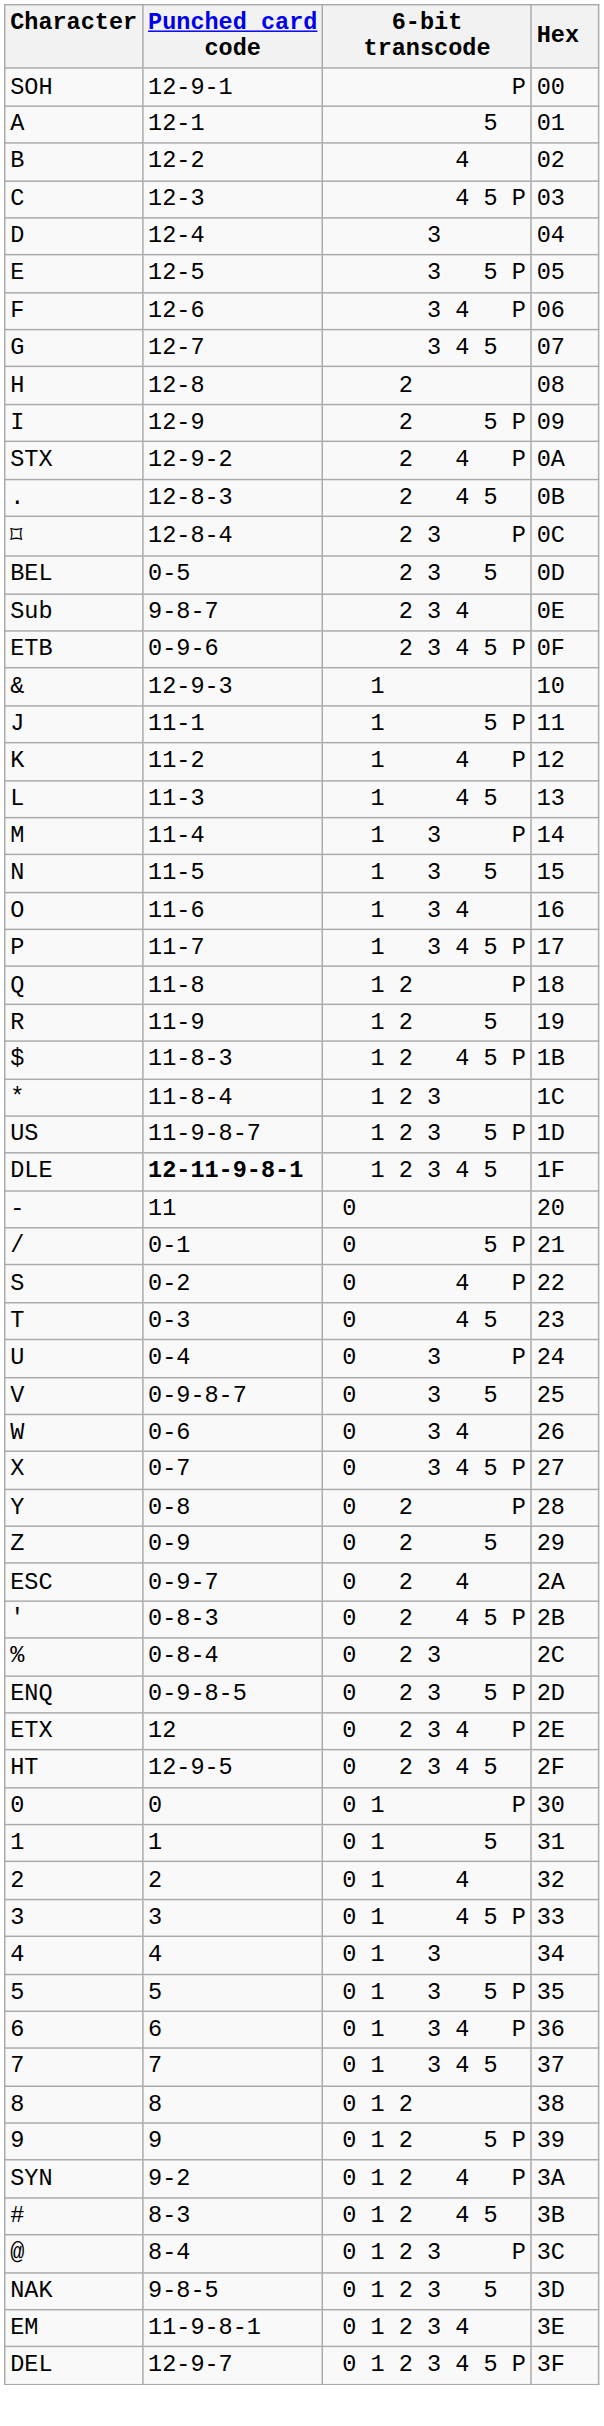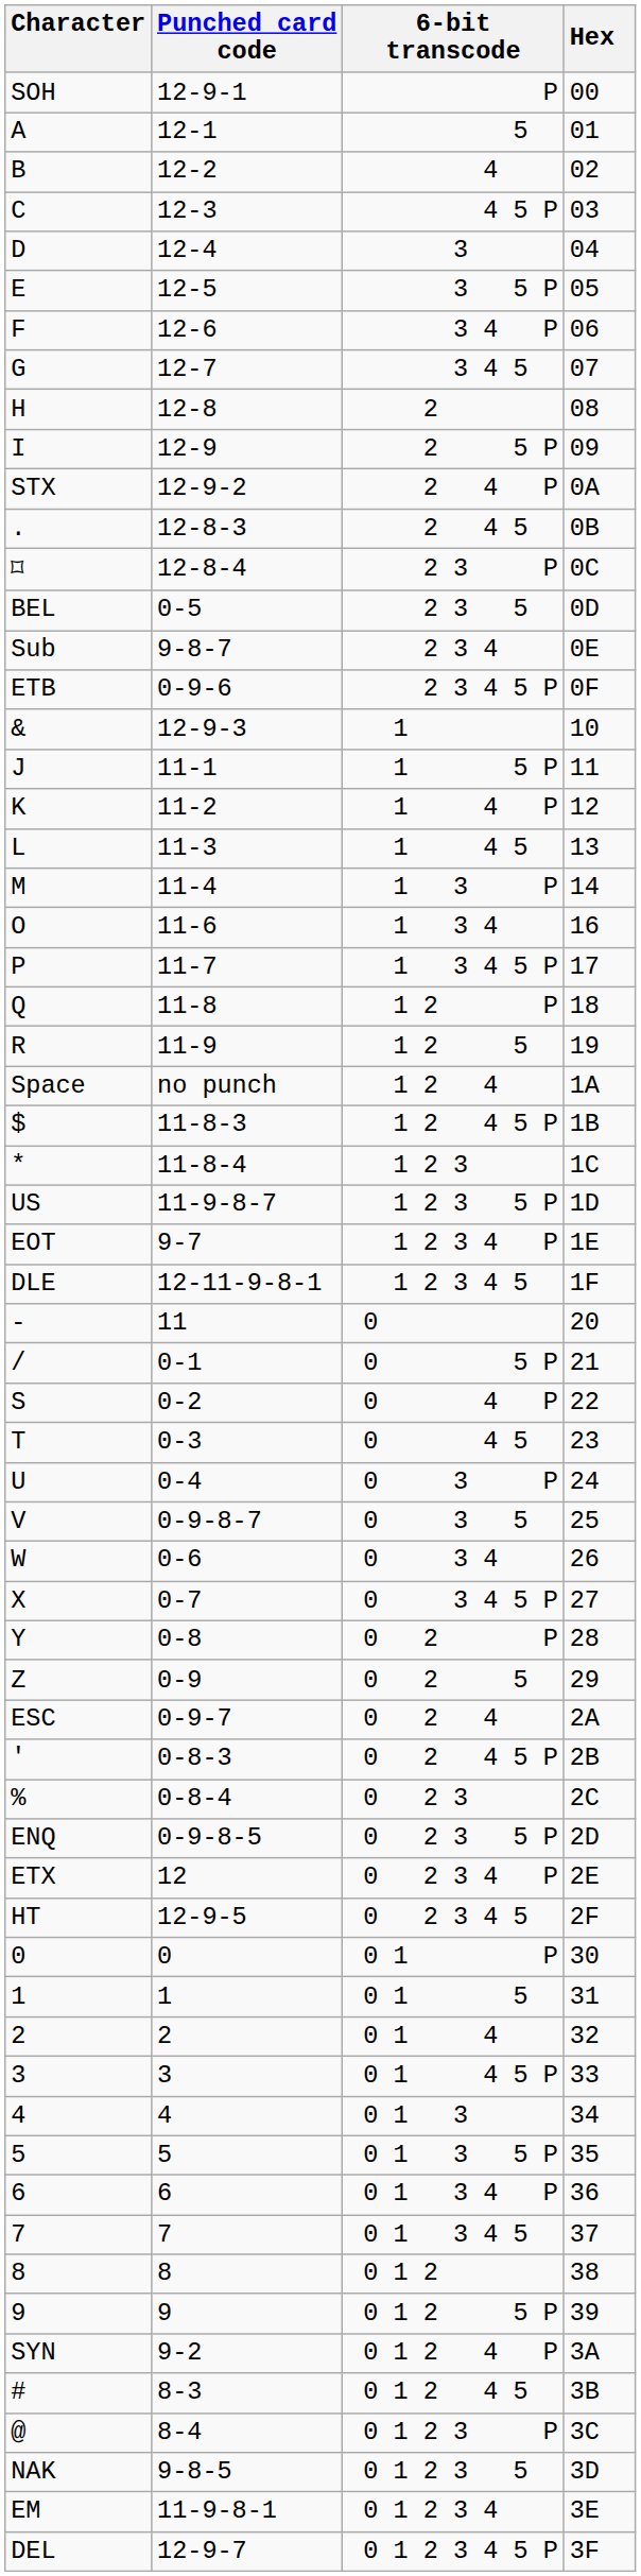- row: N | 11-5 | 1 3 5 | 15
+ row: Space | no punch | 1 2 4 | 1A
+ row: EOT | 9-7 | 1 2 3 4 P | 1E
DLE | Punched card code: bold -> normal
